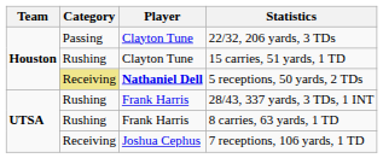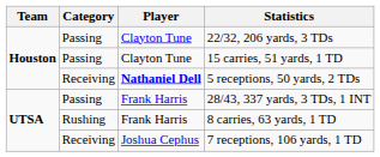15 carries, 51 yards, 1 TD | Category: Rushing -> Passing
5 receptions, 50 yards, 2 TDs | Category: khaki background -> no background
28/43, 337 yards, 3 TDs, 1 INT | Category: Rushing -> Passing
